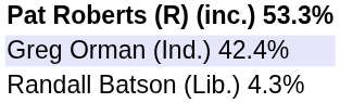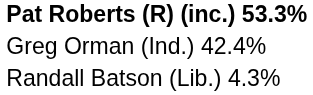row 2 | column 1: lavender background -> no background
